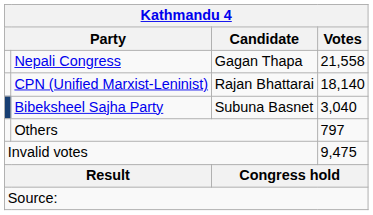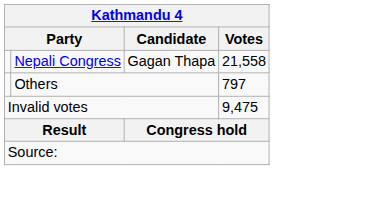- row: CPN (Unified Marxist-Leninist) | Rajan Bhattarai | 18,140
- row: Bibeksheel Sajha Party | Subuna Basnet | 3,040
